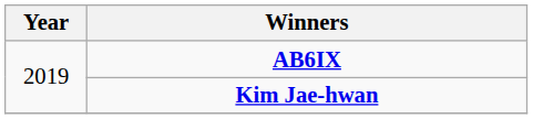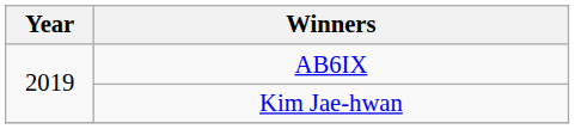AB6IX | column 2: bold -> normal
Kim Jae-hwan | column 2: bold -> normal
